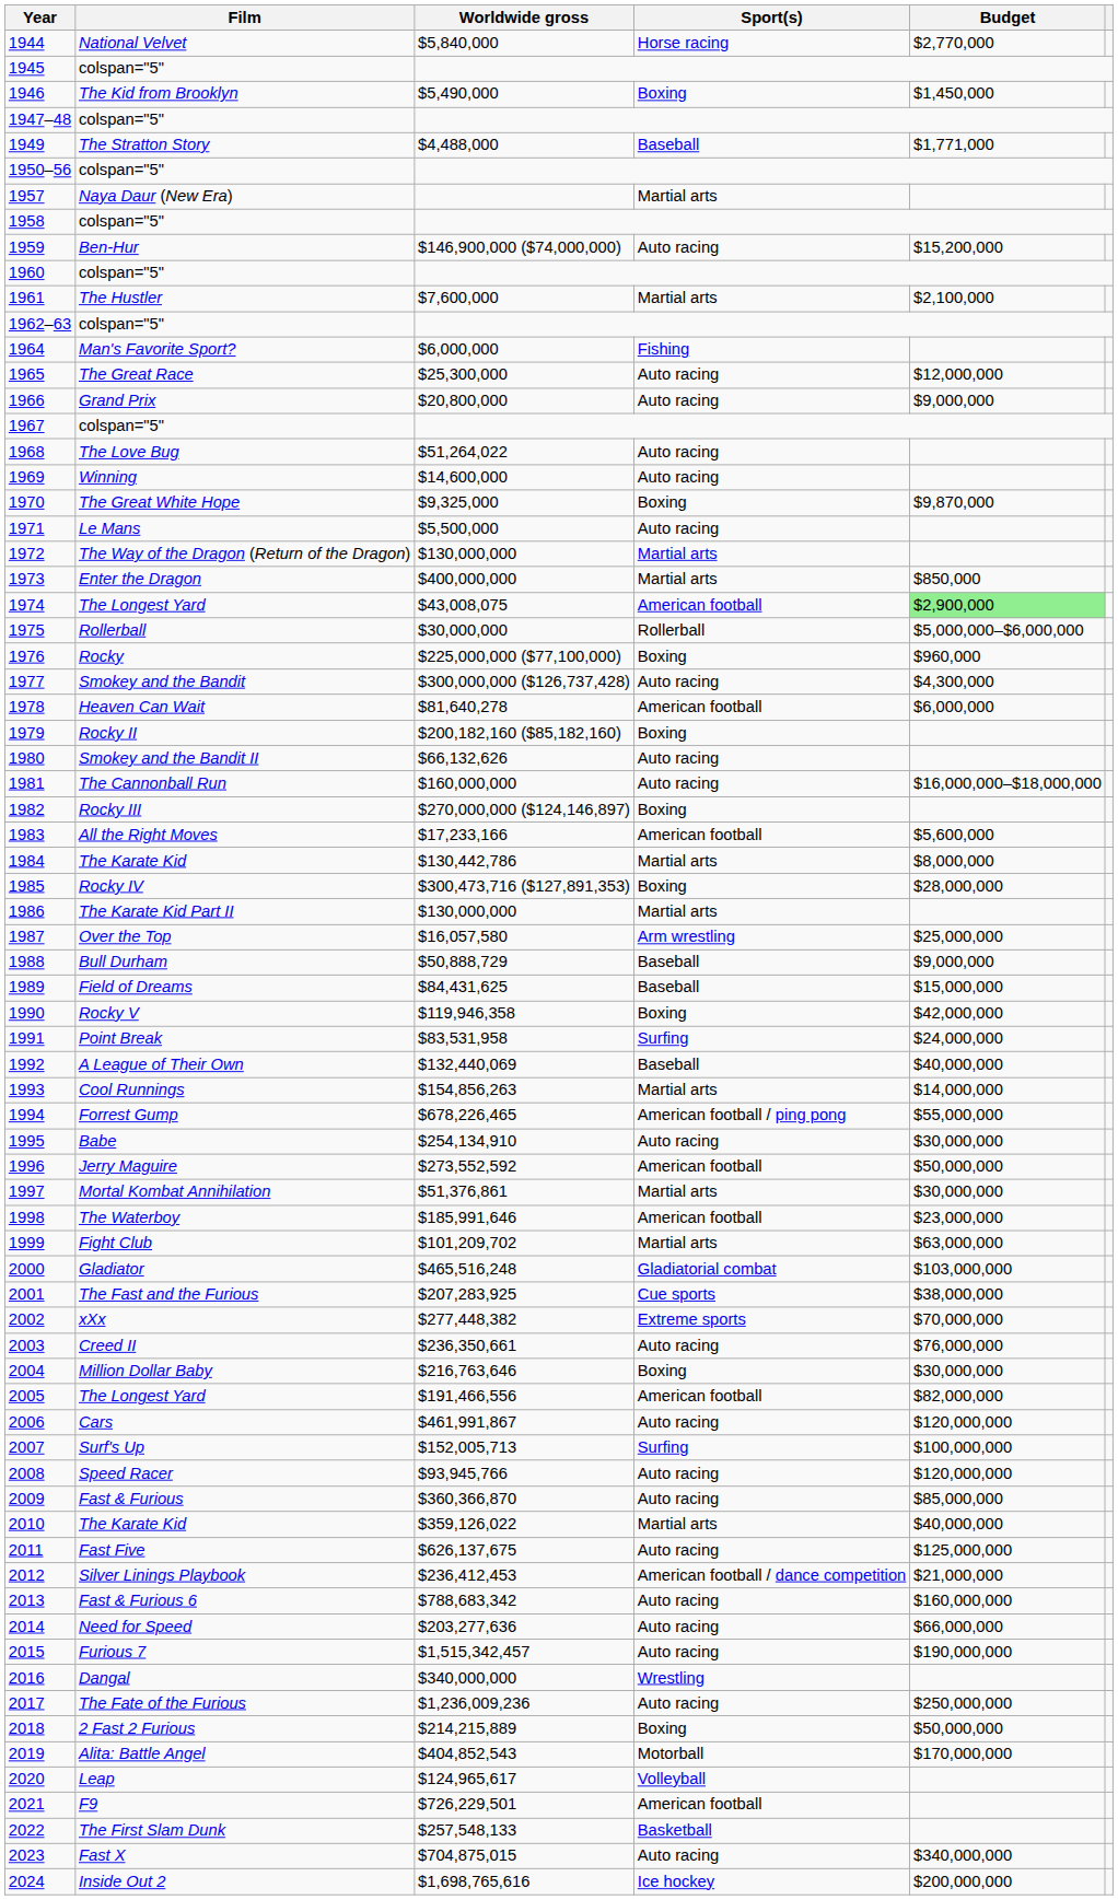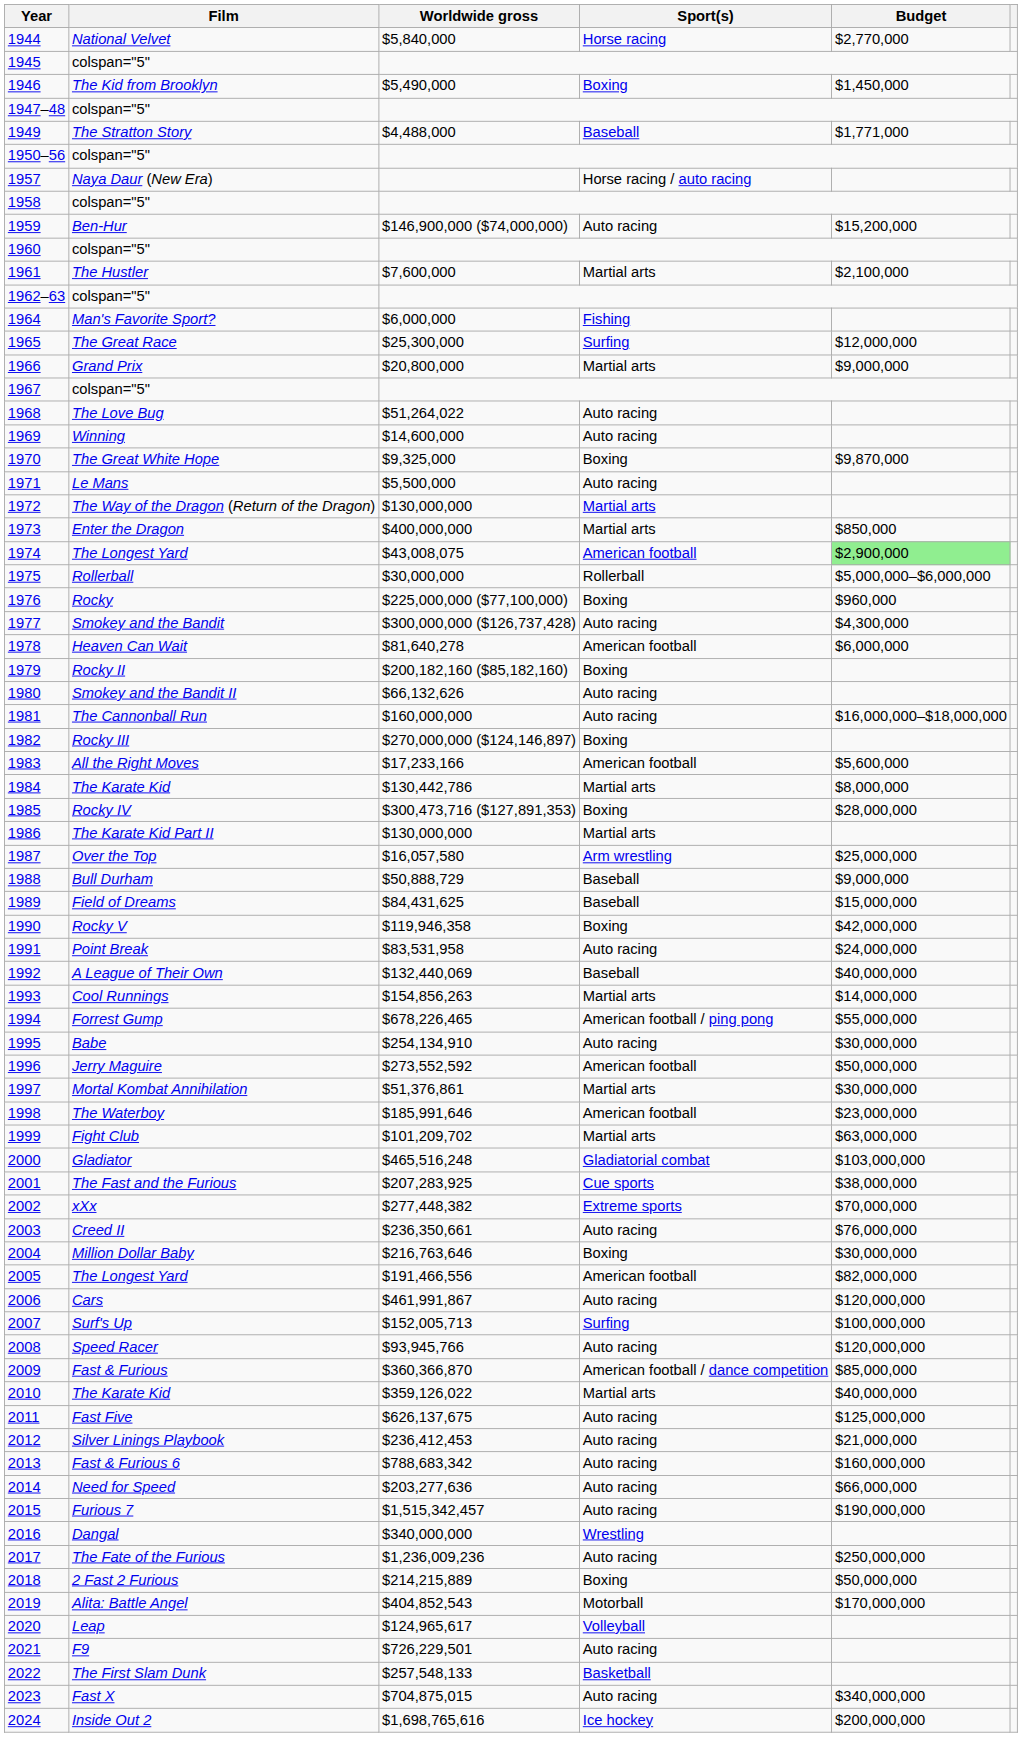1957 | Sport(s): Martial arts -> Horse racing / auto racing
1965 | Sport(s): Auto racing -> Surfing
1966 | Sport(s): Auto racing -> Martial arts
1991 | Sport(s): Surfing -> Auto racing
2009 | Sport(s): Auto racing -> American football / dance competition
2012 | Sport(s): American football / dance competition -> Auto racing
2021 | Sport(s): American football -> Auto racing
